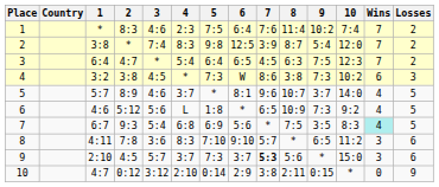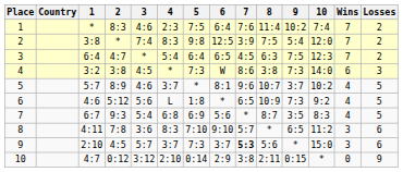row 3 | 8: 8:7 -> 7:5
row 5 | 10: 10:2 -> 14:0
row 6 | 10: 14:0 -> 10:2
row 8 | 8: 7:5 -> 8:7
row 8 | Wins: paleturquoise background -> no background
